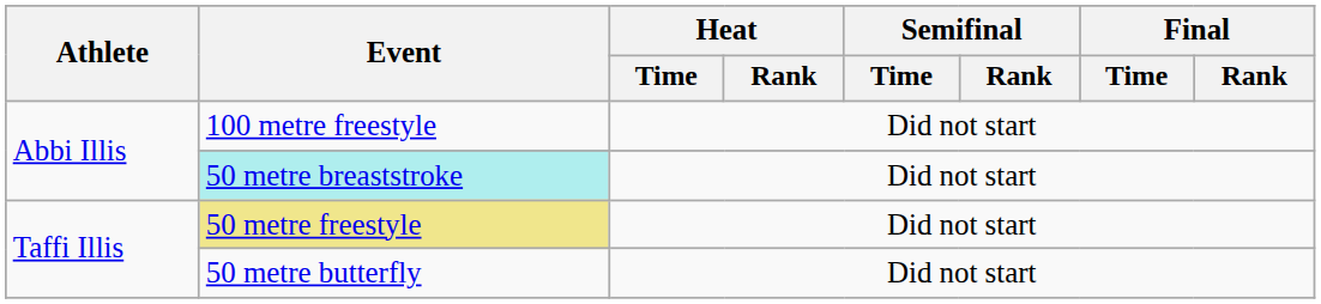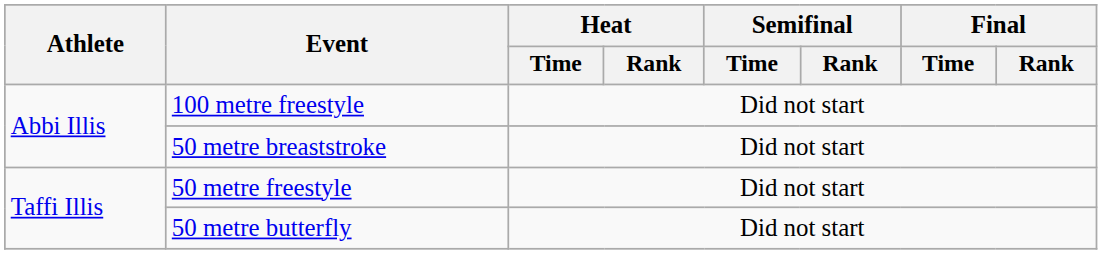50 metre breaststroke | Event: paleturquoise background -> no background
50 metre freestyle | Event: khaki background -> no background
